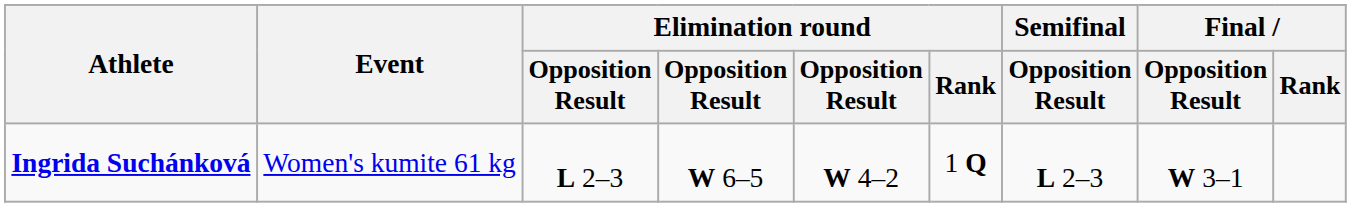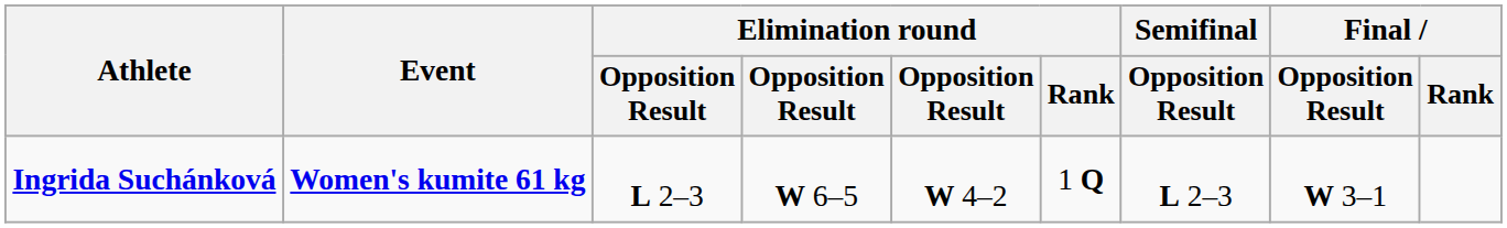Ingrida Suchánková | Event: normal -> bold
